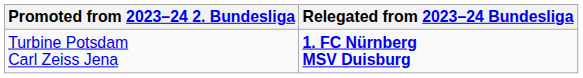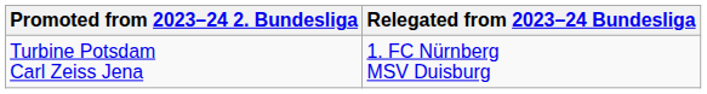Turbine Potsdam Carl Zeiss Jena | Relegated from 2023–24 Bundesliga: bold -> normal
